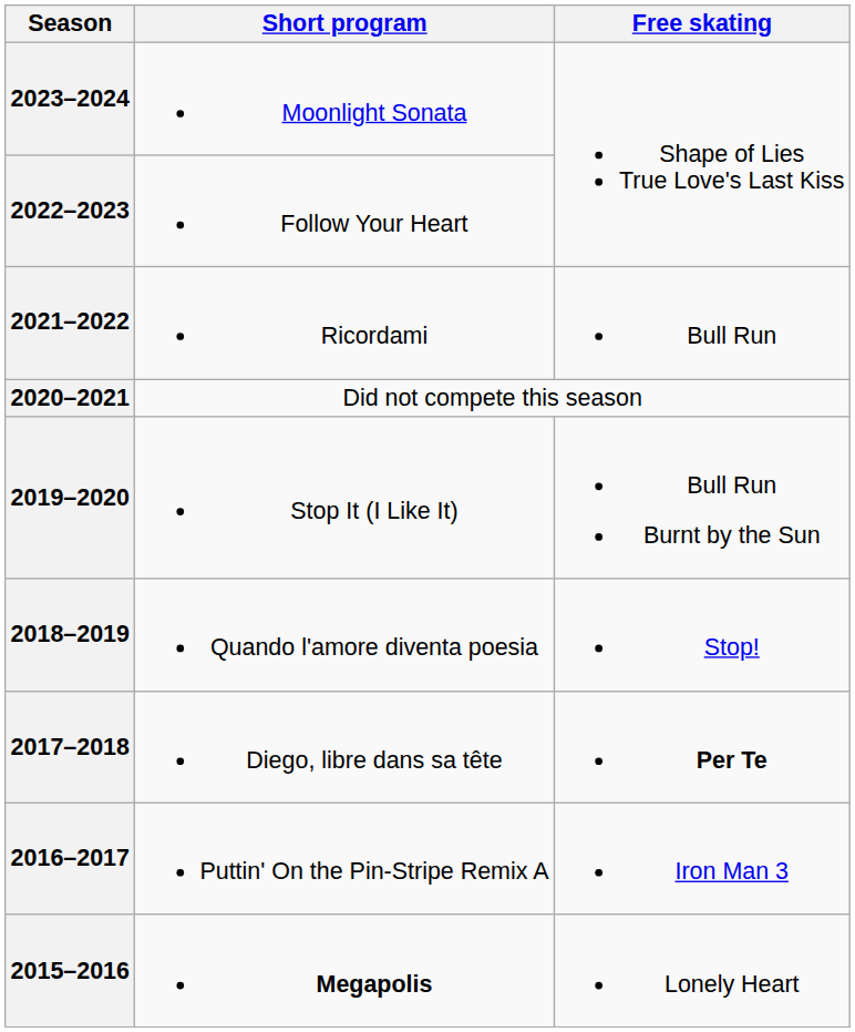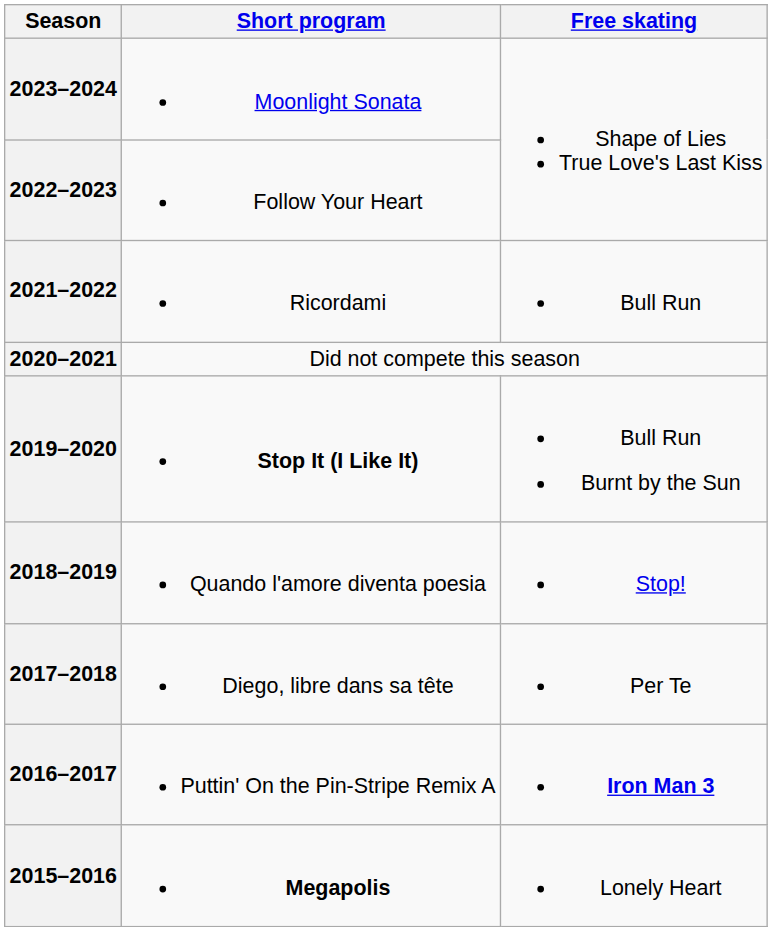2019–2020 | Short program: normal -> bold
2017–2018 | Free skating: bold -> normal
2016–2017 | Free skating: normal -> bold
